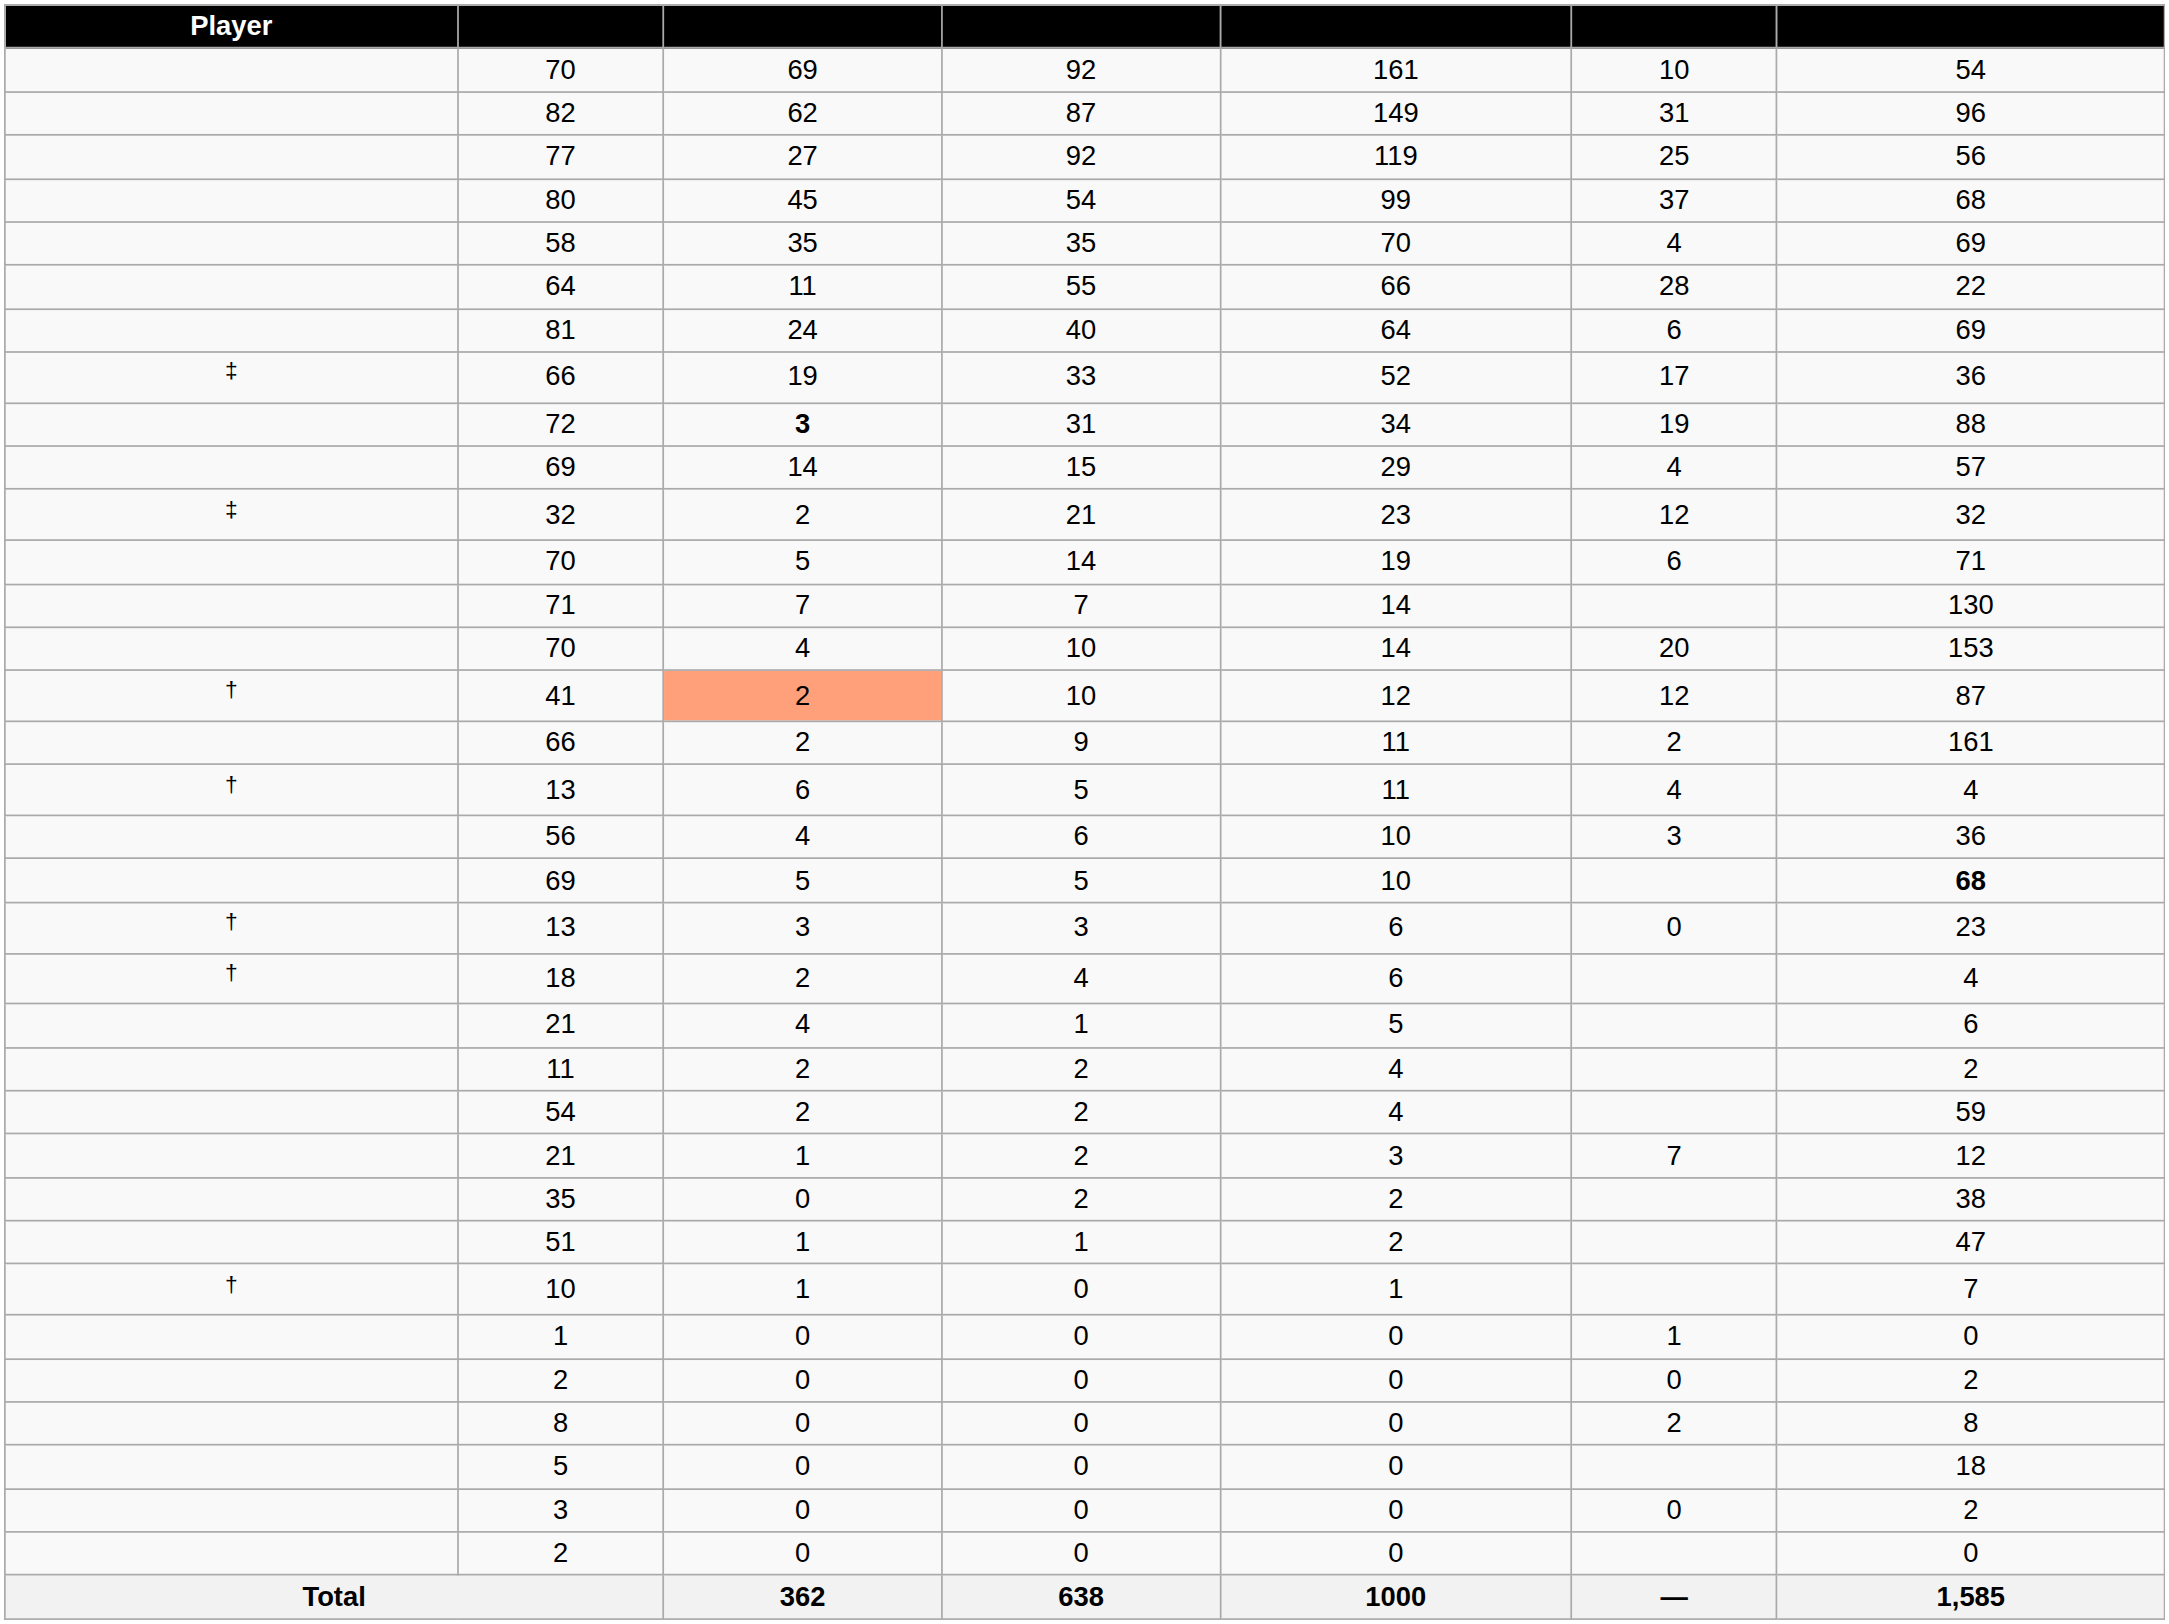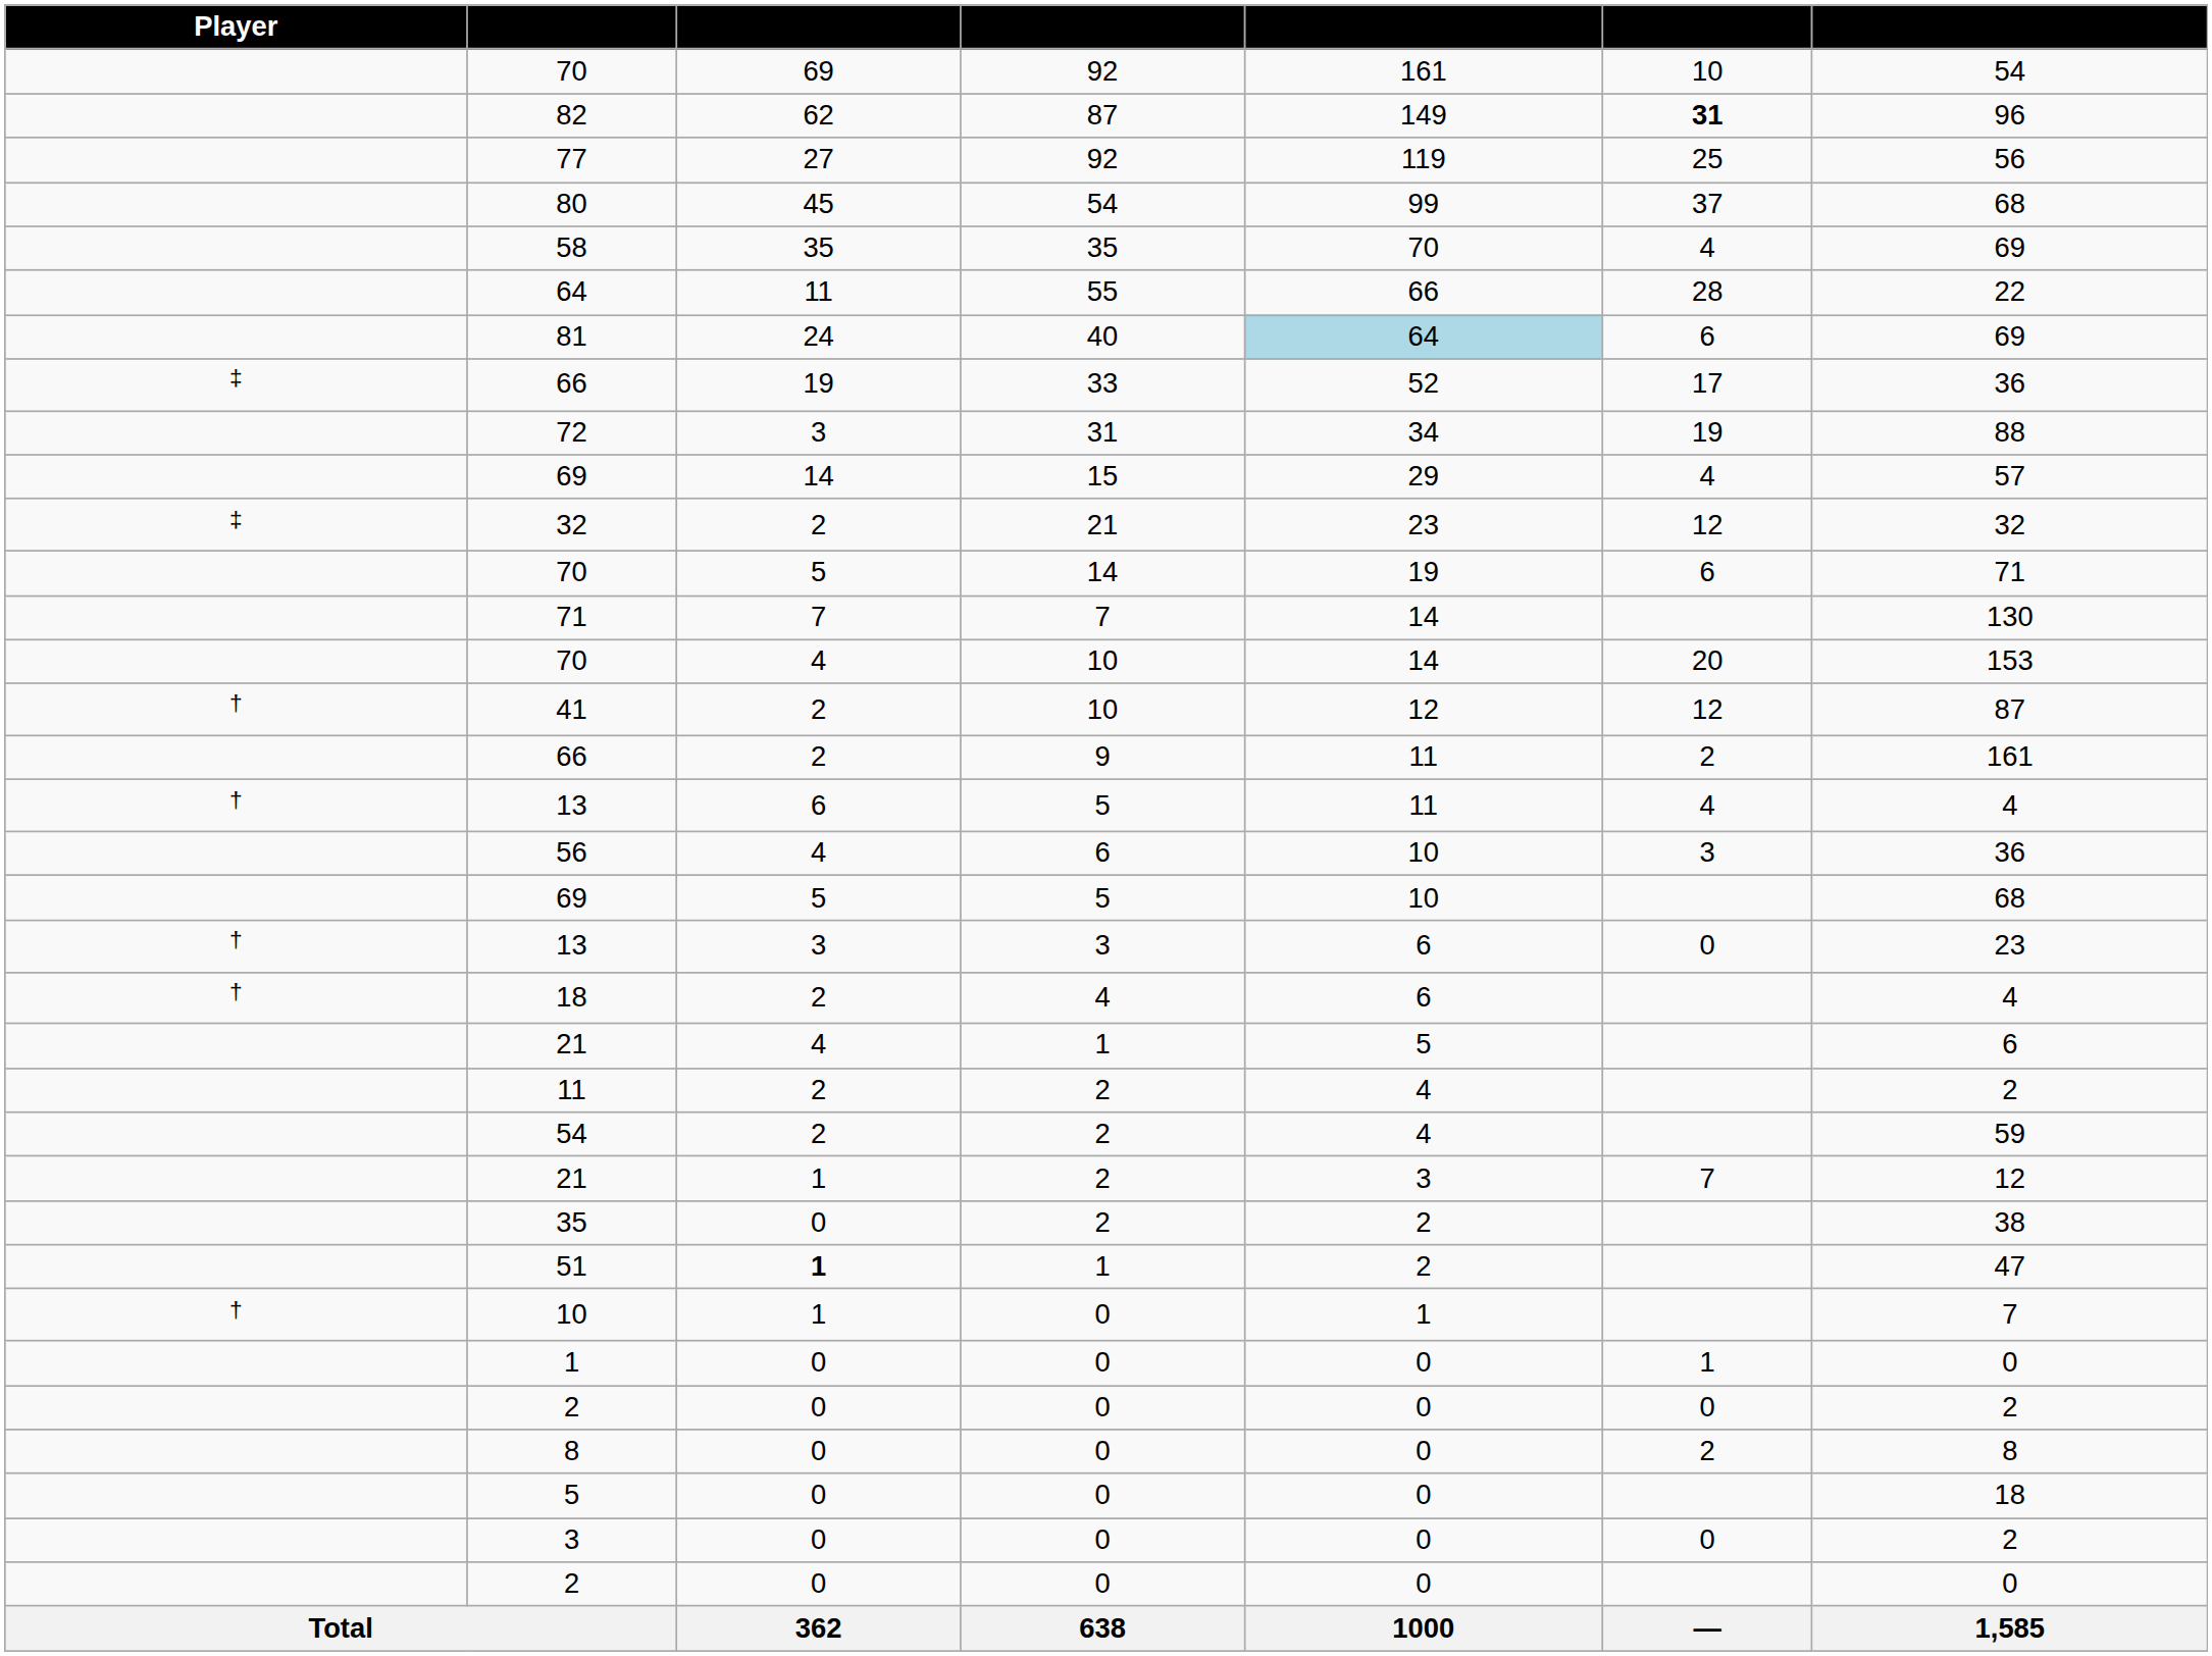82 | column 6: normal -> bold
81 | column 5: no background -> lightblue background
72 | column 3: bold -> normal
41 | column 3: lightsalmon background -> no background
69 / 5 | column 7: bold -> normal
51 | column 3: normal -> bold
